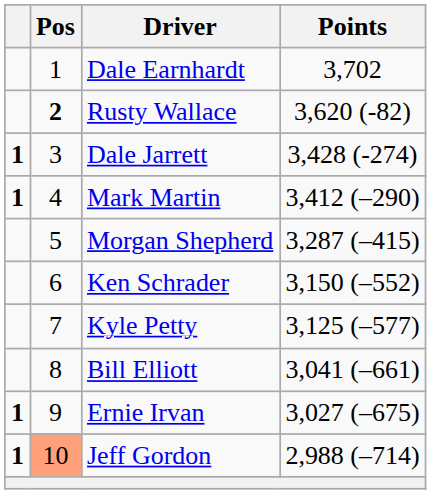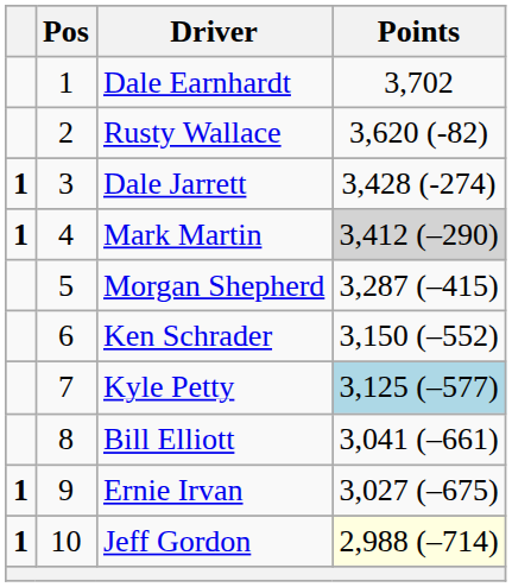Rusty Wallace | Pos: bold -> normal
Mark Martin | Points: no background -> lightgrey background
Kyle Petty | Points: no background -> lightblue background
Jeff Gordon | Pos: lightsalmon background -> no background
Jeff Gordon | Points: no background -> lightyellow background
